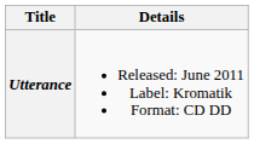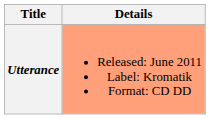Utterance | Details: no background -> lightsalmon background
